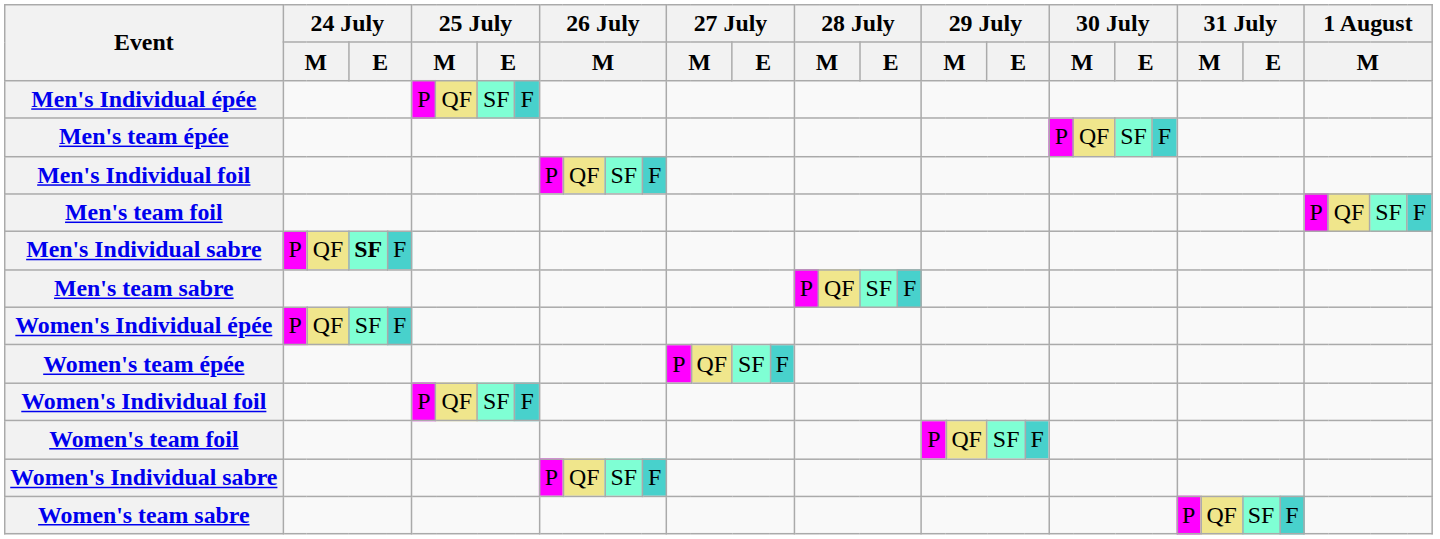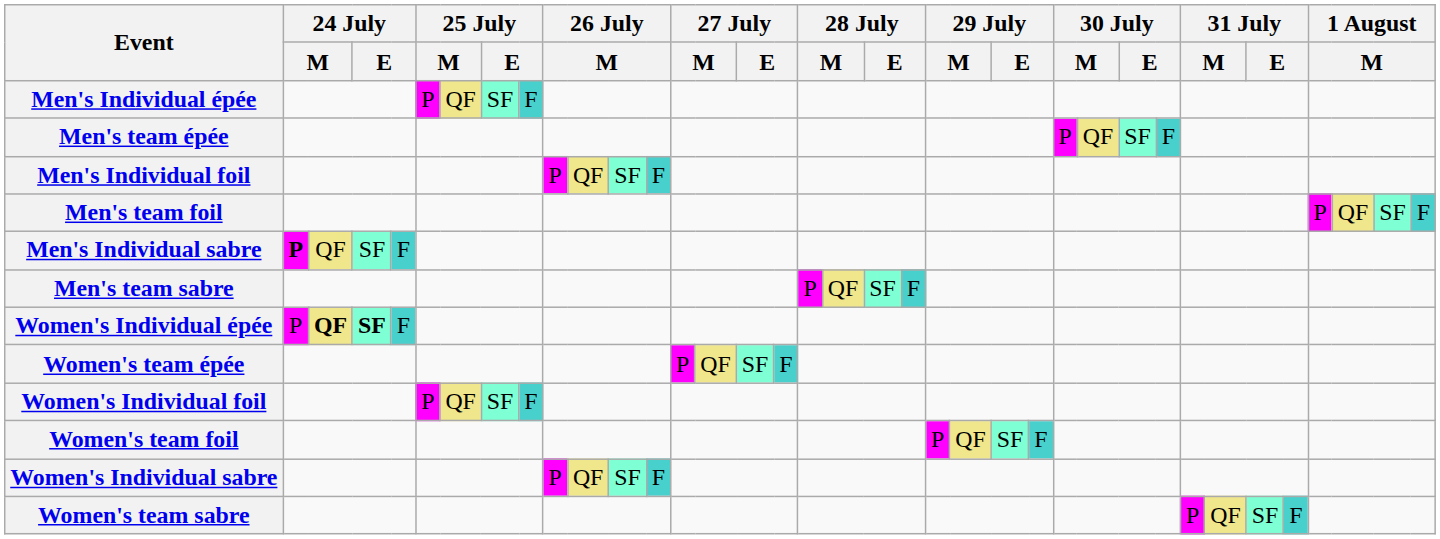Men's Individual sabre | column 2: normal -> bold
Men's Individual sabre | column 4: bold -> normal
Women's Individual épée | column 3: normal -> bold
Women's Individual épée | column 4: normal -> bold
